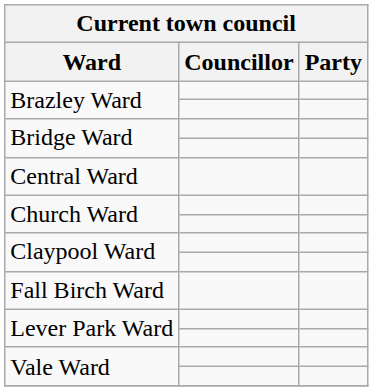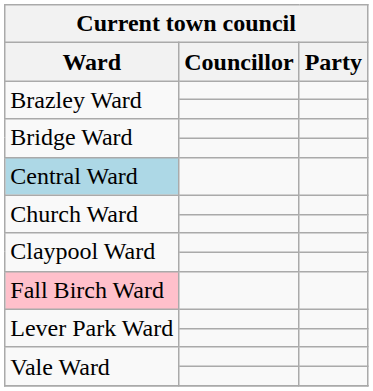Central Ward | Ward: no background -> lightblue background
Fall Birch Ward | Ward: no background -> pink background
